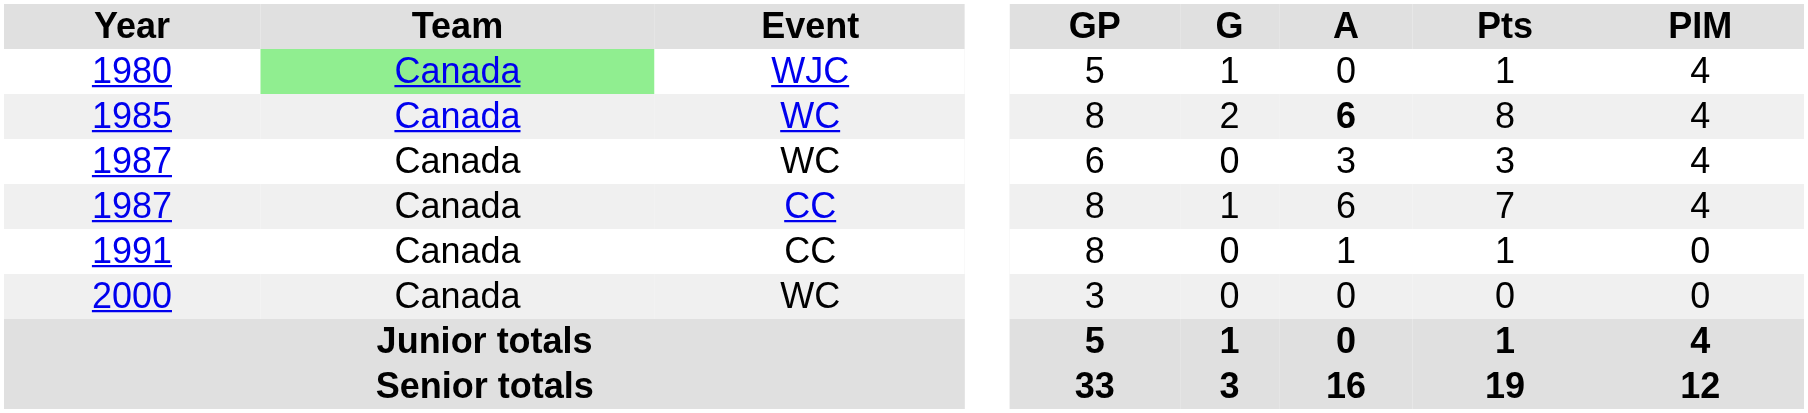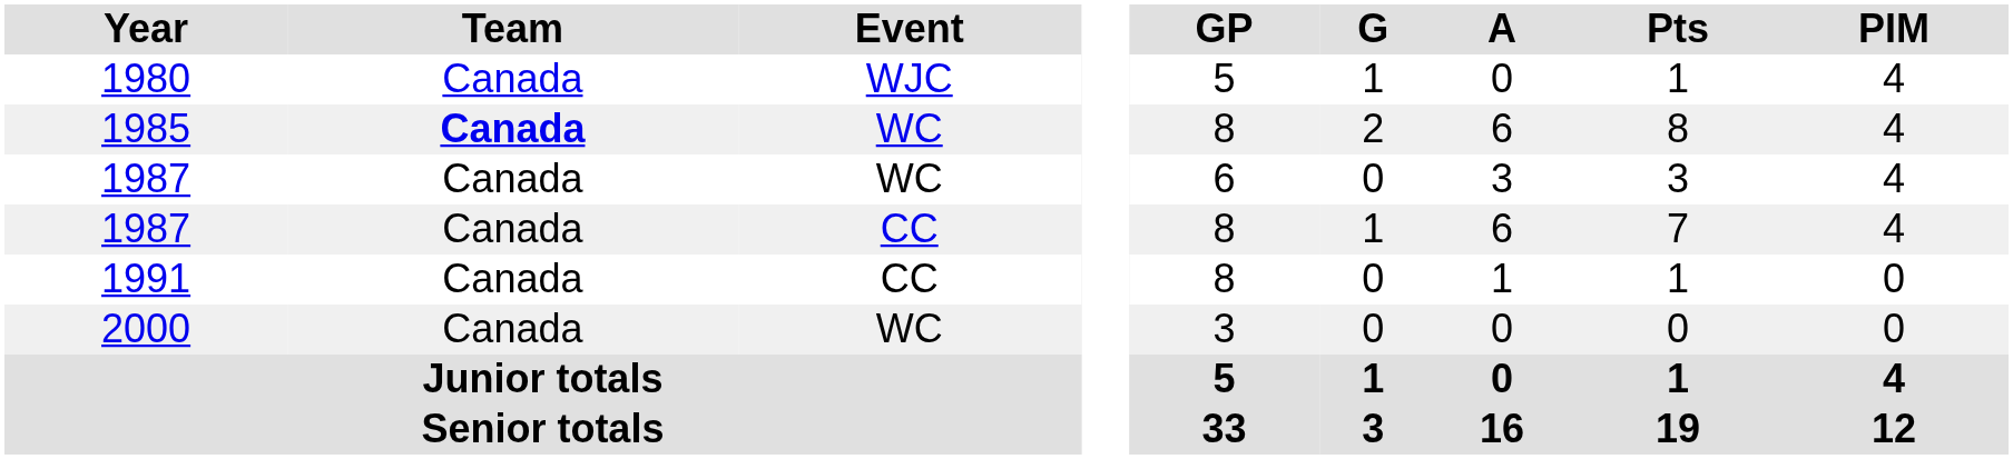1980 | Team: lightgreen background -> no background
1985 | Team: normal -> bold
1985 | A: bold -> normal
